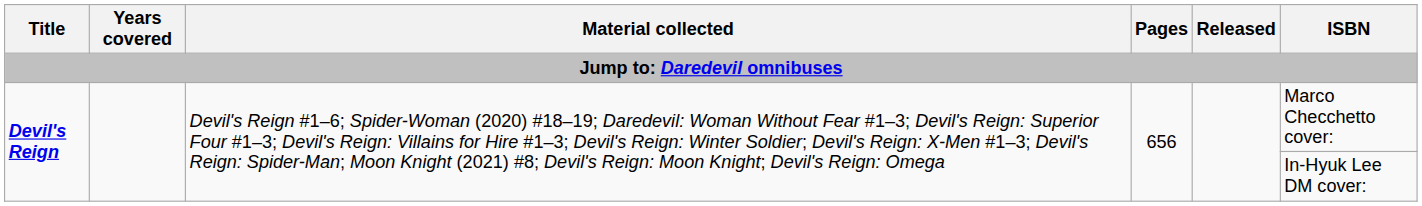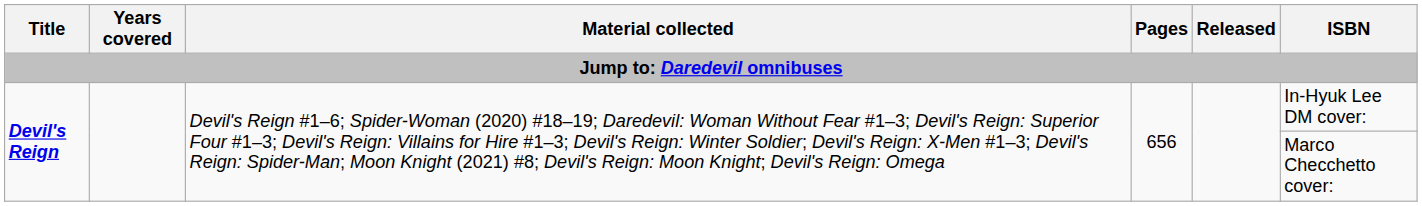row 3 | ISBN: Marco Checchetto cover: -> In-Hyuk Lee DM cover:
row 4 | ISBN: In-Hyuk Lee DM cover: -> Marco Checchetto cover:
